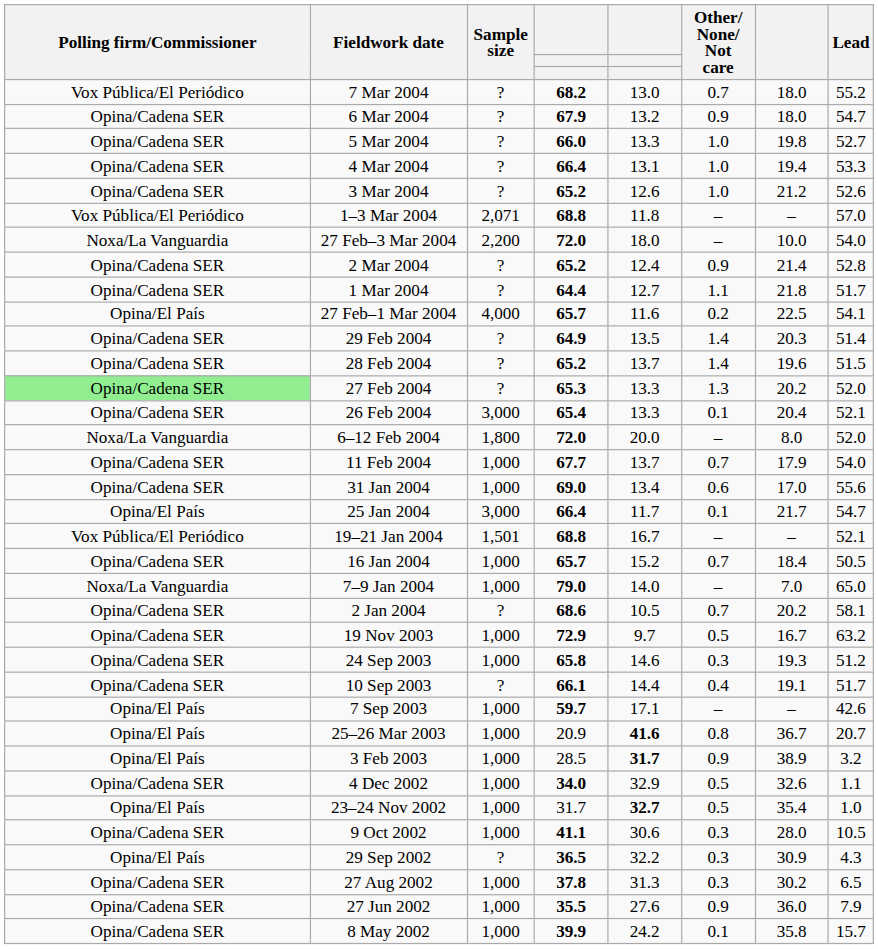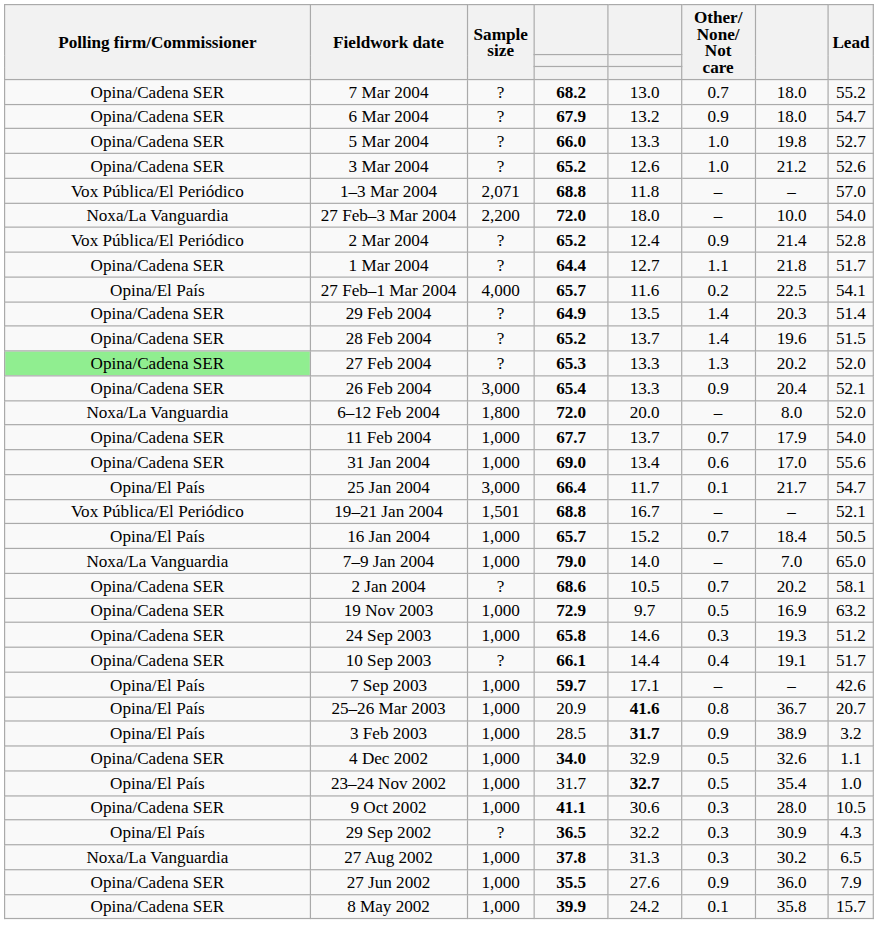7 Mar 2004 | Polling firm/Commissioner: Vox Pública/El Periódico -> Opina/Cadena SER
- row: Opina/Cadena SER | 4 Mar 2004 | ? | 66.4 | 13.1 | 1.0 | 19.4 | 53.3
2 Mar 2004 | Polling firm/Commissioner: Opina/Cadena SER -> Vox Pública/El Periódico
26 Feb 2004 | Other/ None/ Not care: 0.1 -> 0.9
16 Jan 2004 | Polling firm/Commissioner: Opina/Cadena SER -> Opina/El País
19 Nov 2003 | column 7: 16.7 -> 16.9
27 Aug 2002 | Polling firm/Commissioner: Opina/Cadena SER -> Noxa/La Vanguardia
